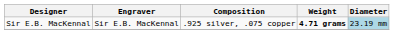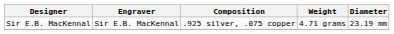row 2 | Weight: bold -> normal
row 2 | Diameter: lightblue background -> no background
